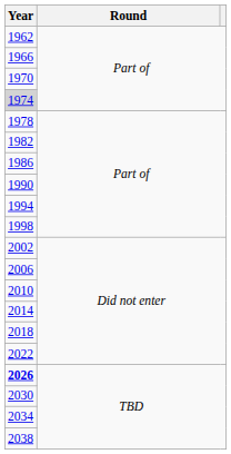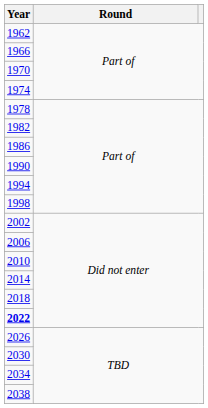1974 | Year: lightgrey background -> no background
2022 | Year: normal -> bold
2026 | Year: bold -> normal
